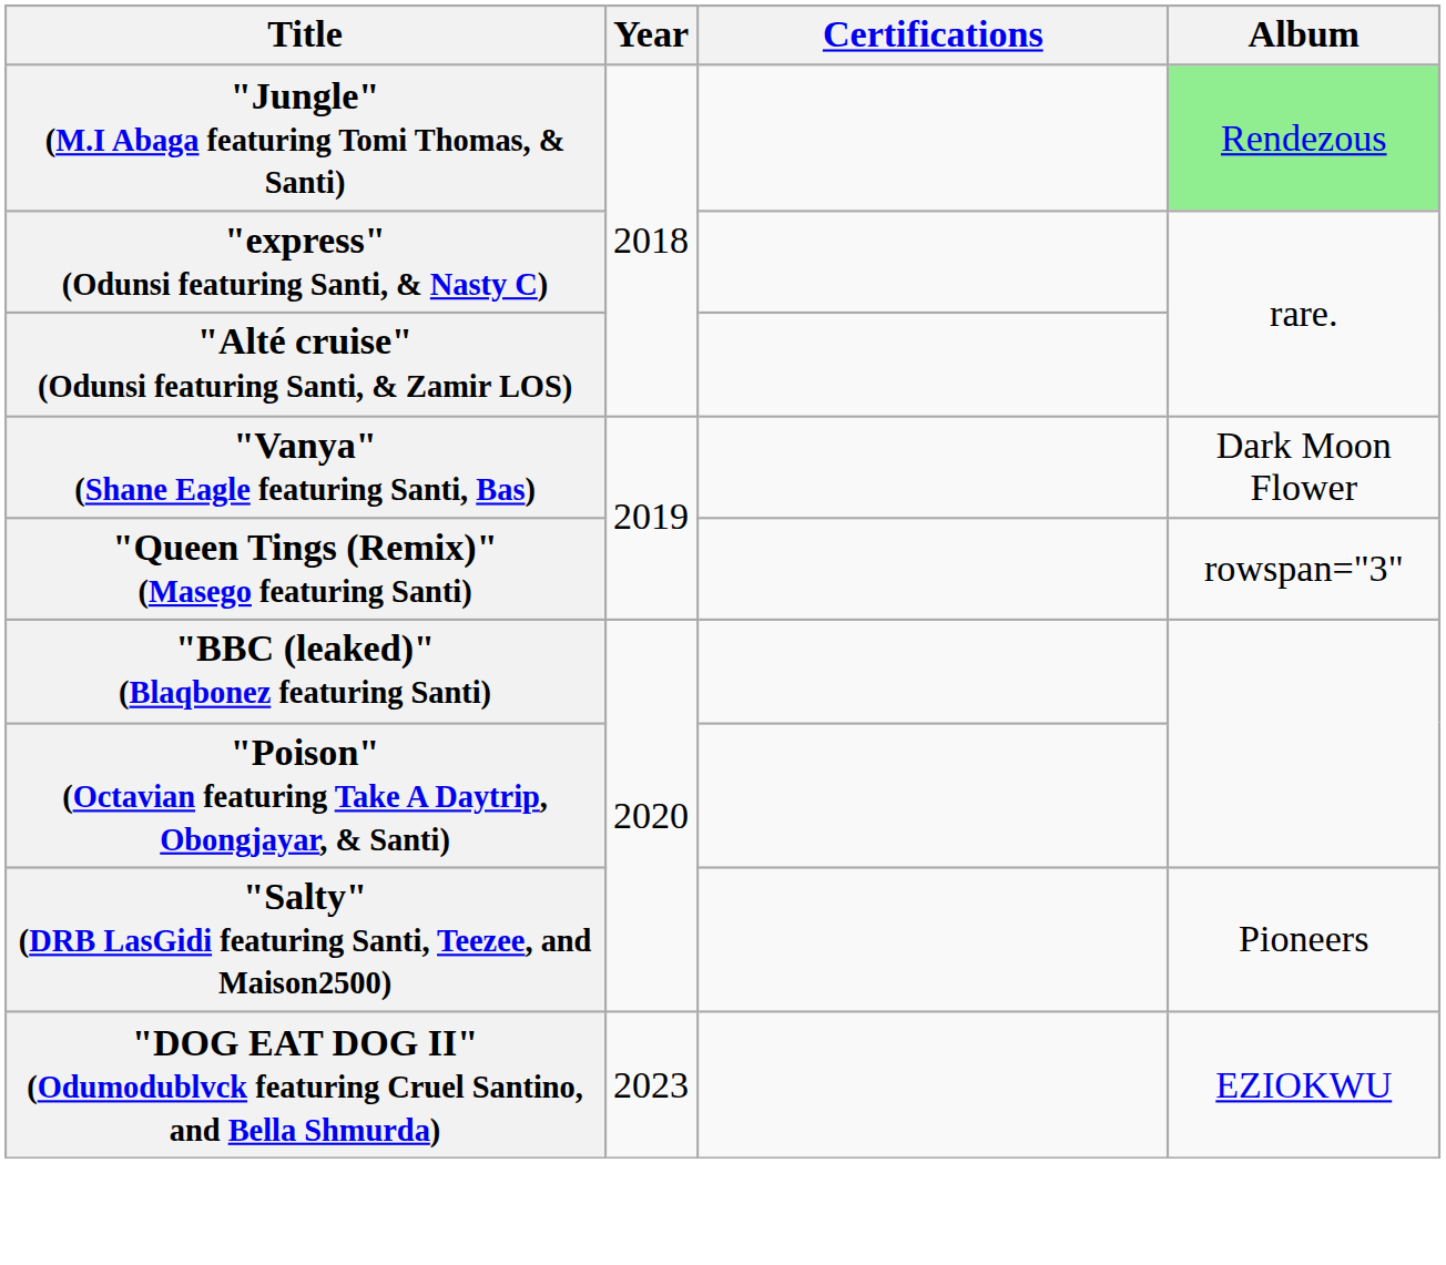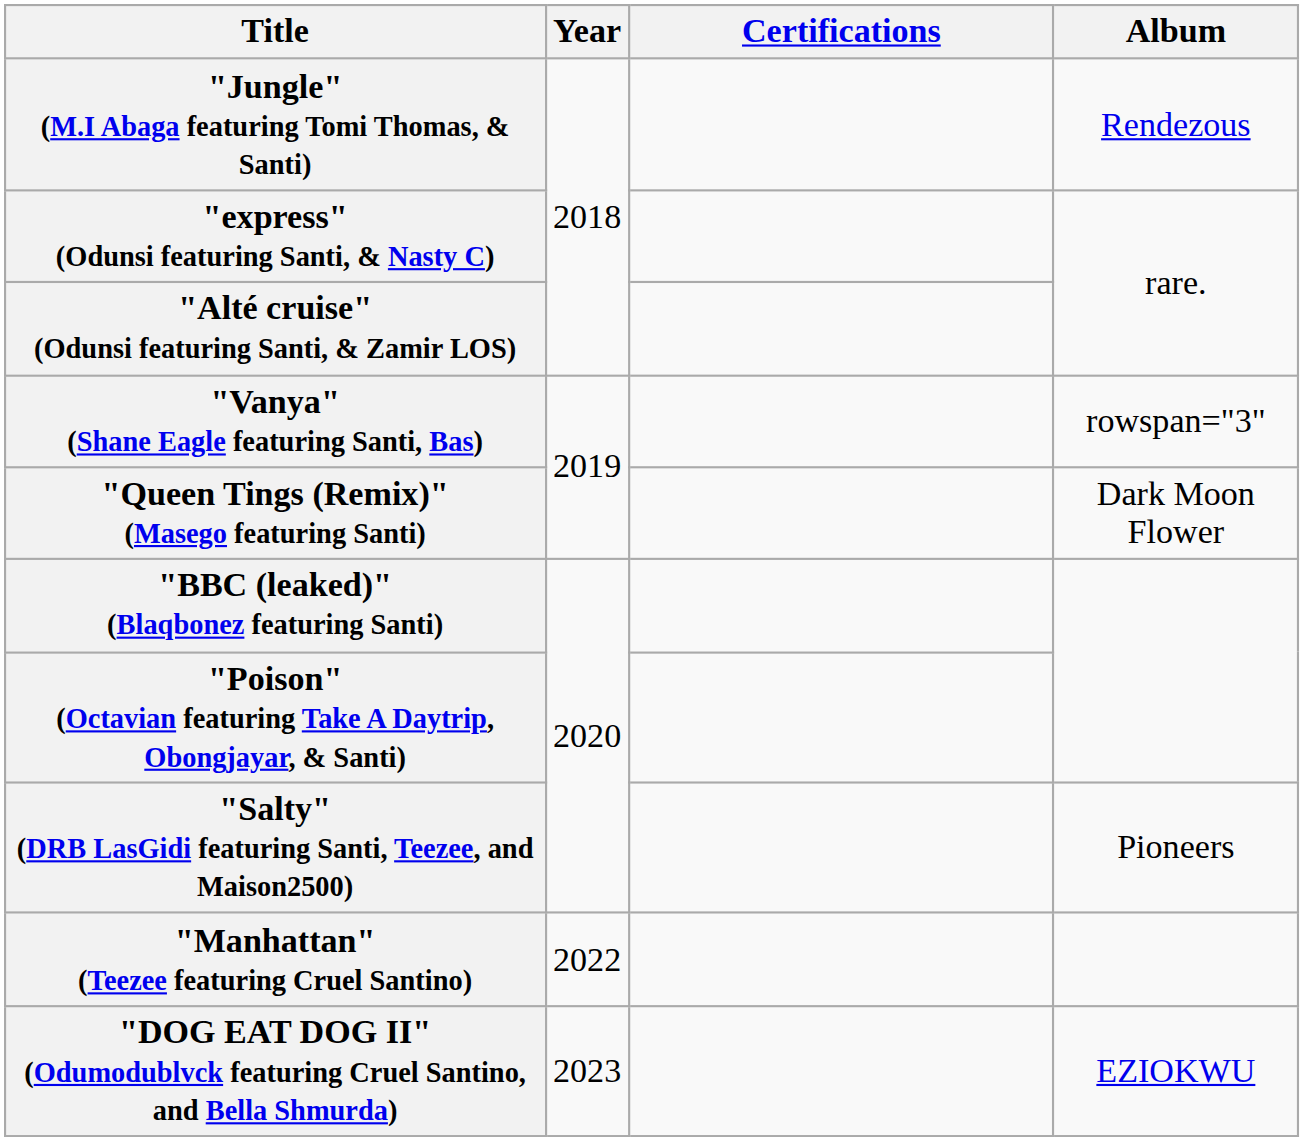"Jungle" (M.I Abaga featuring Tomi Thomas, & Santi) | Album: lightgreen background -> no background
"Vanya" (Shane Eagle featuring Santi, Bas) | Album: Dark Moon Flower -> rowspan="3"
"Queen Tings (Remix)" (Masego featuring Santi) | Album: rowspan="3" -> Dark Moon Flower
+ row: "Manhattan" (Teezee featuring Cruel Santino) | 2022
